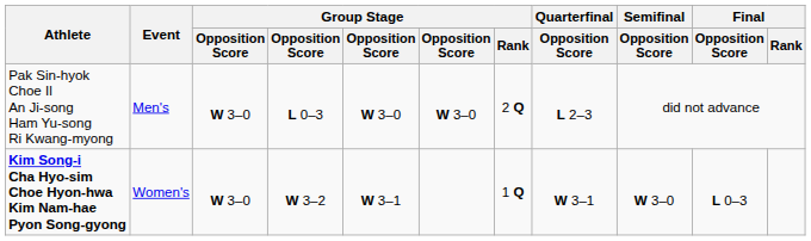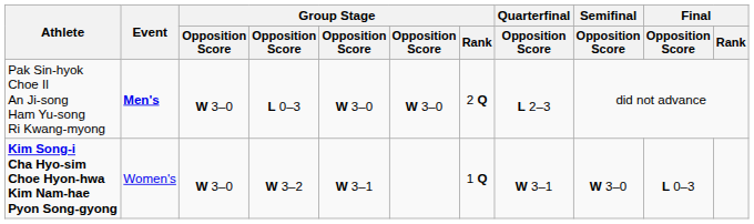Pak Sin-hyok Choe Il An Ji-song Ham Yu-song Ri Kwang-myong | Event: normal -> bold
